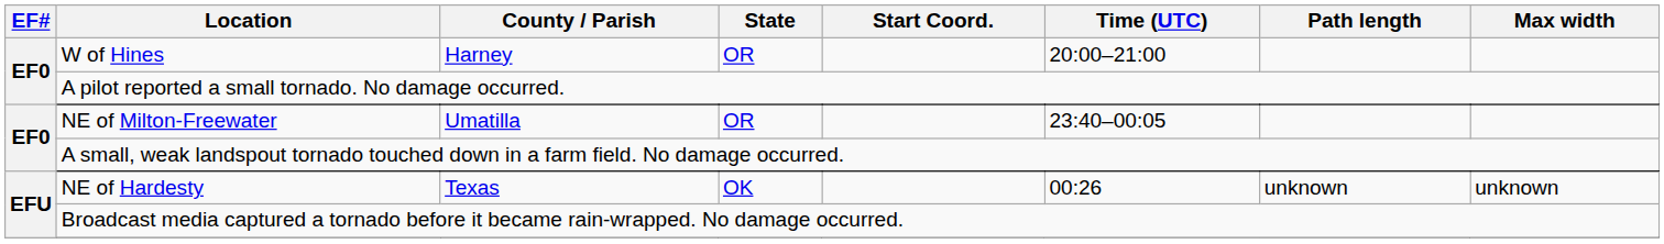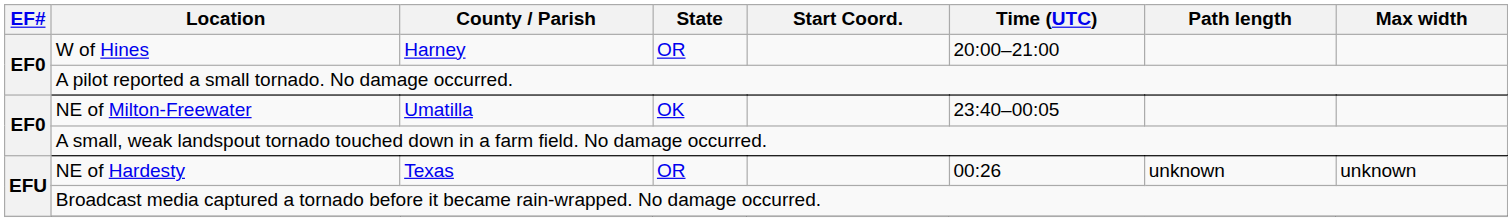NE of Milton-Freewater | State: OR -> OK
NE of Hardesty | State: OK -> OR
